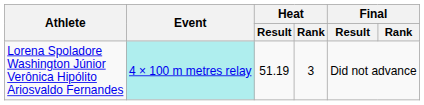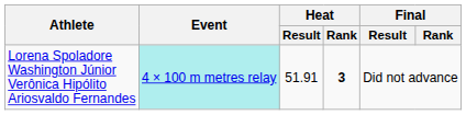row 3 | Heat / Result: 51.19 -> 51.91
row 3 | Heat / Rank: normal -> bold
